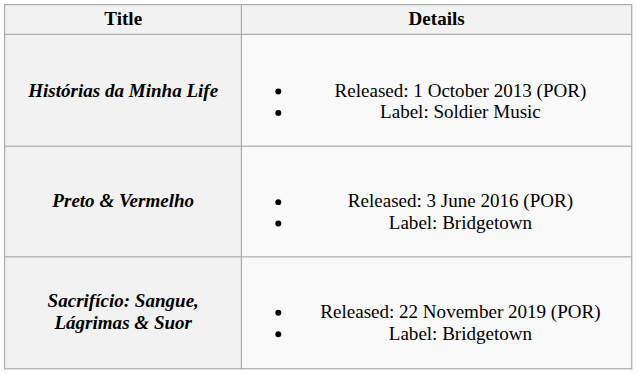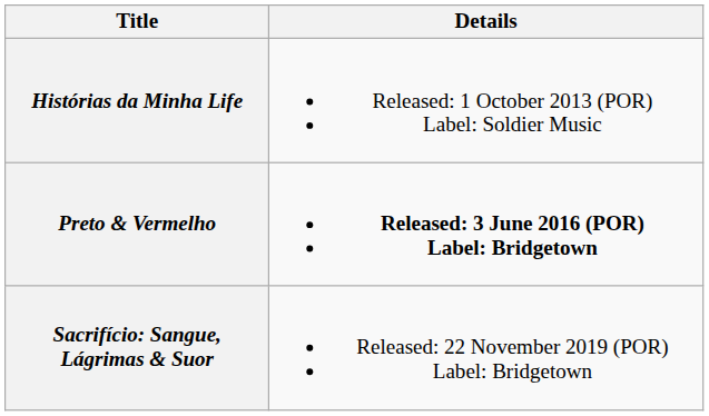Preto & Vermelho | Details: normal -> bold
